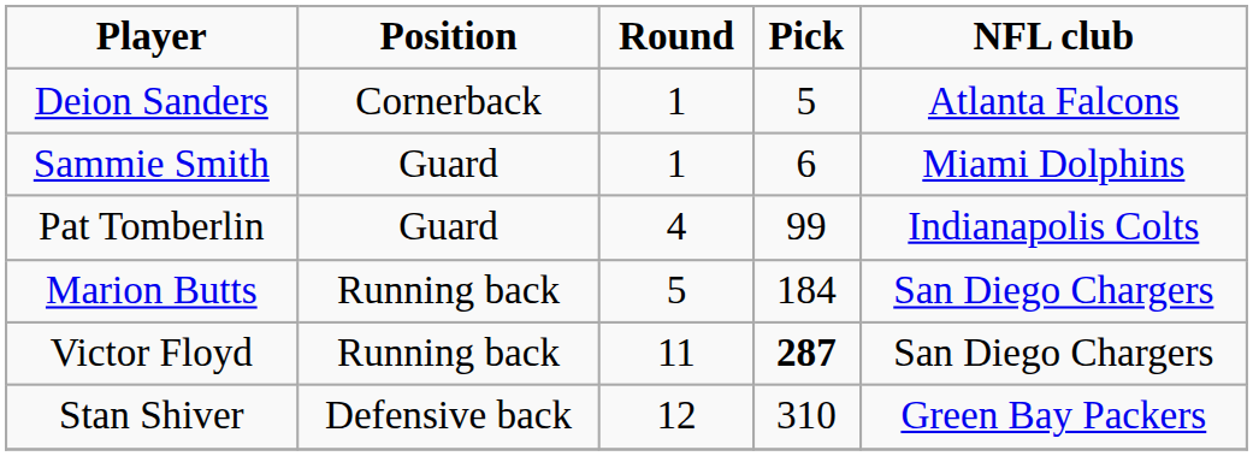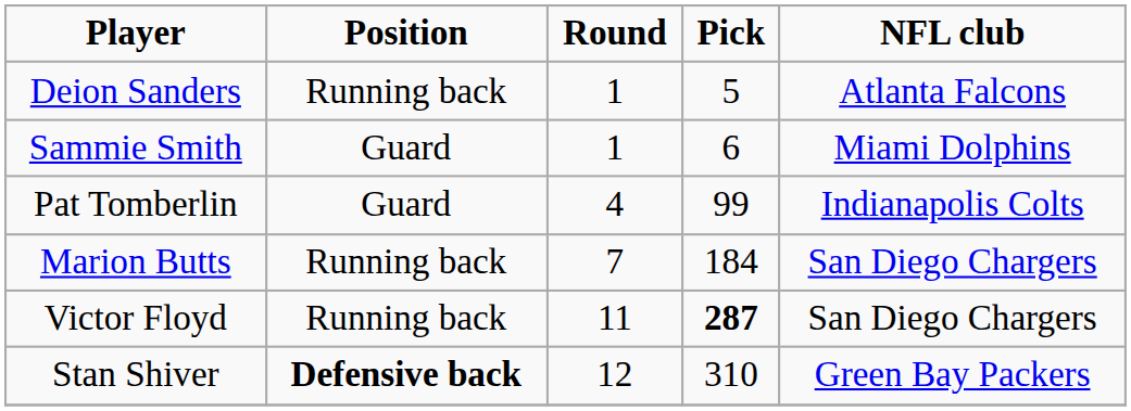Deion Sanders | Position: Cornerback -> Running back
Marion Butts | Round: 5 -> 7
Stan Shiver | Position: normal -> bold
